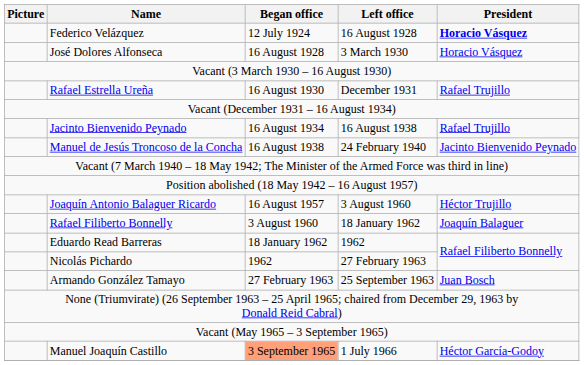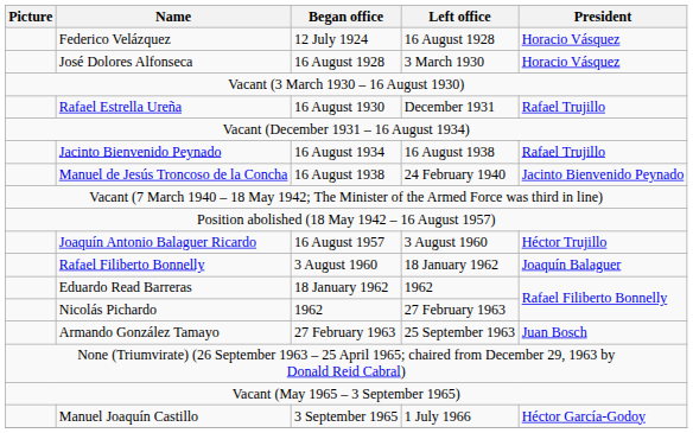Federico Velázquez | President: bold -> normal
Manuel Joaquín Castillo | Began office: lightsalmon background -> no background
